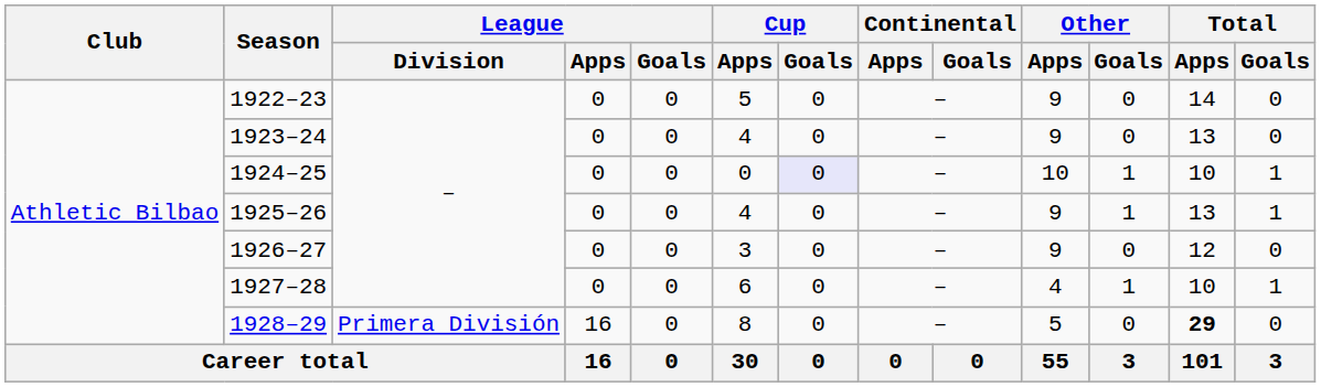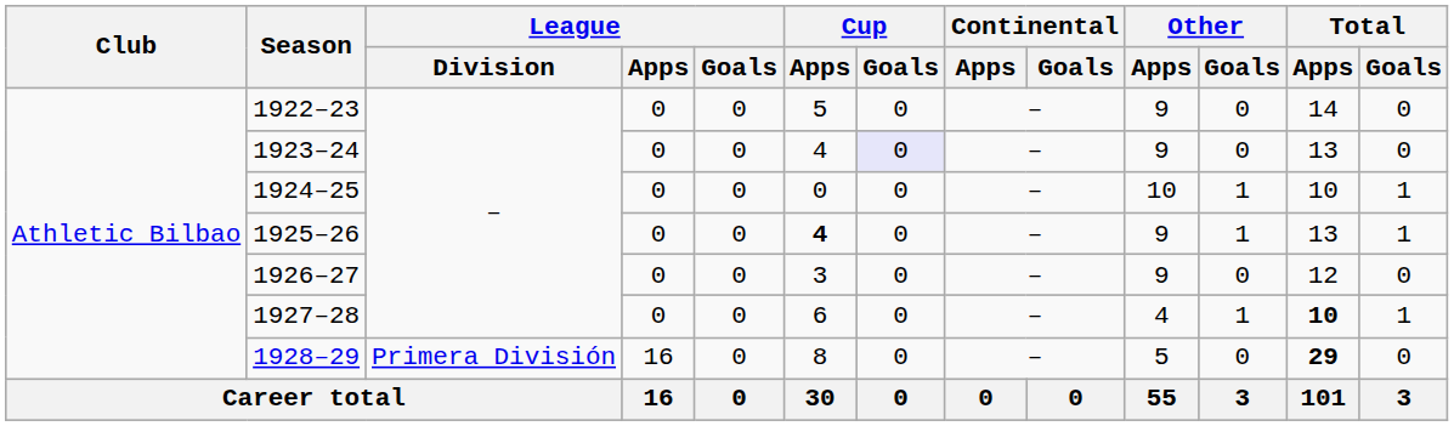1923–24 | Cup / Goals: no background -> lavender background
1924–25 | Cup / Goals: lavender background -> no background
1925–26 | Cup / Apps: normal -> bold
1927–28 | Total / Apps: normal -> bold
